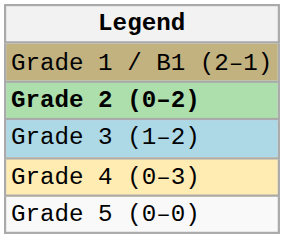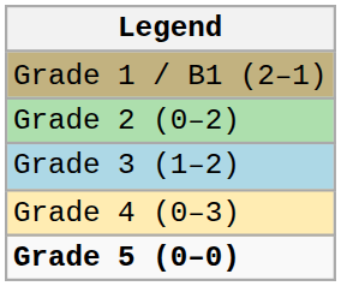row 3 | column 1: bold -> normal
row 6 | column 1: normal -> bold
